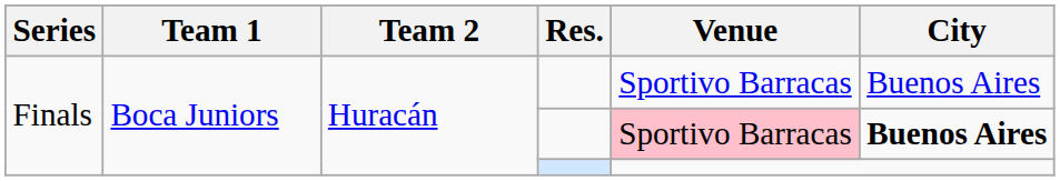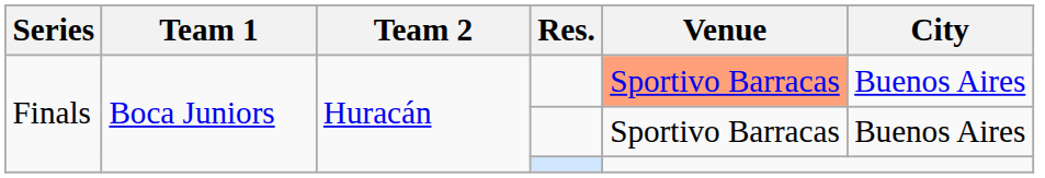row 2 | Venue: no background -> lightsalmon background
row 3 | Venue: pink background -> no background
row 3 | City: bold -> normal
